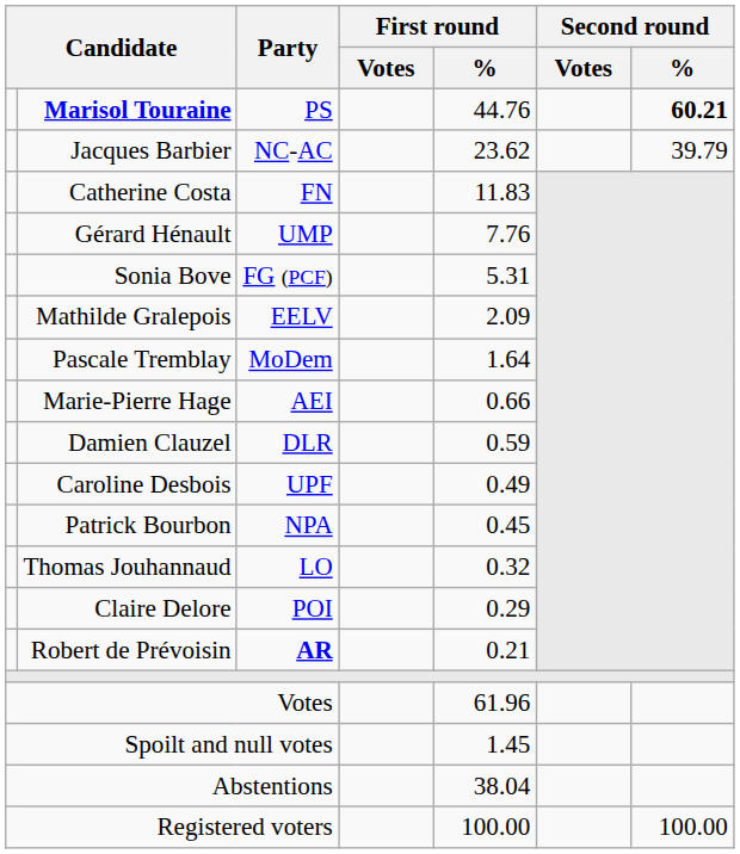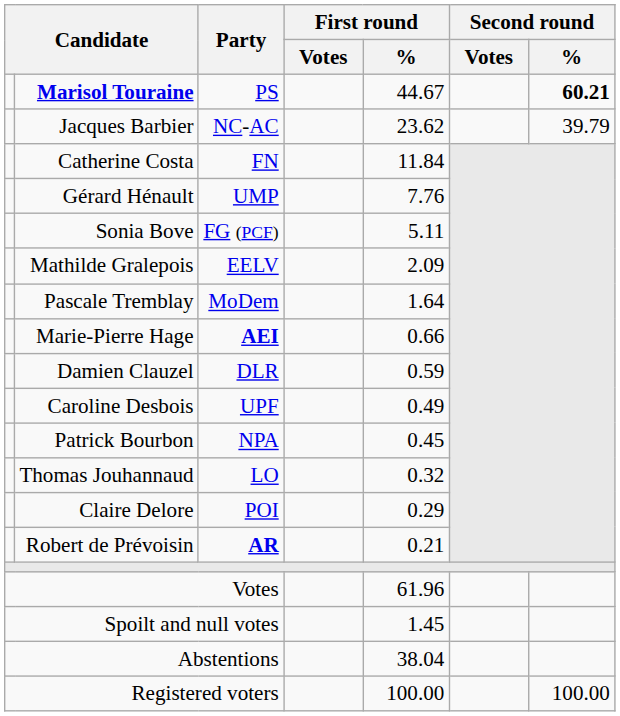Marisol Touraine | First round / %: 44.76 -> 44.67
Catherine Costa | First round / %: 11.83 -> 11.84
Sonia Bove | First round / %: 5.31 -> 5.11
Marie-Pierre Hage | Party: normal -> bold
